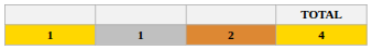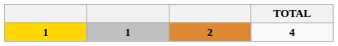row 2 | TOTAL: gold background -> no background
